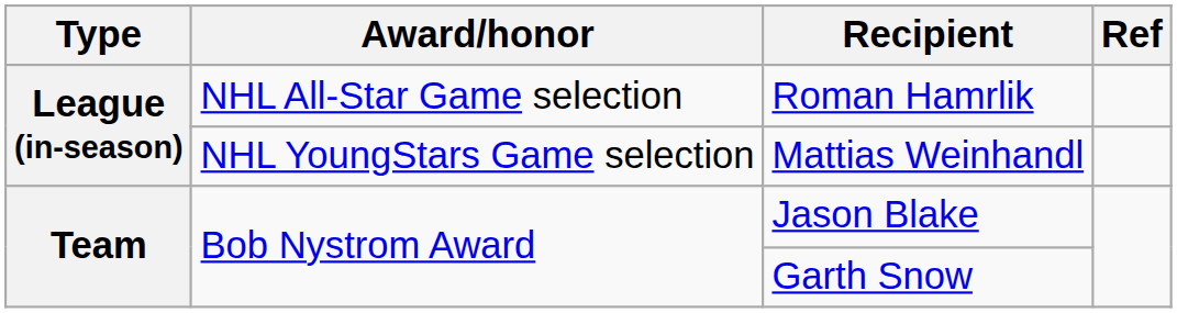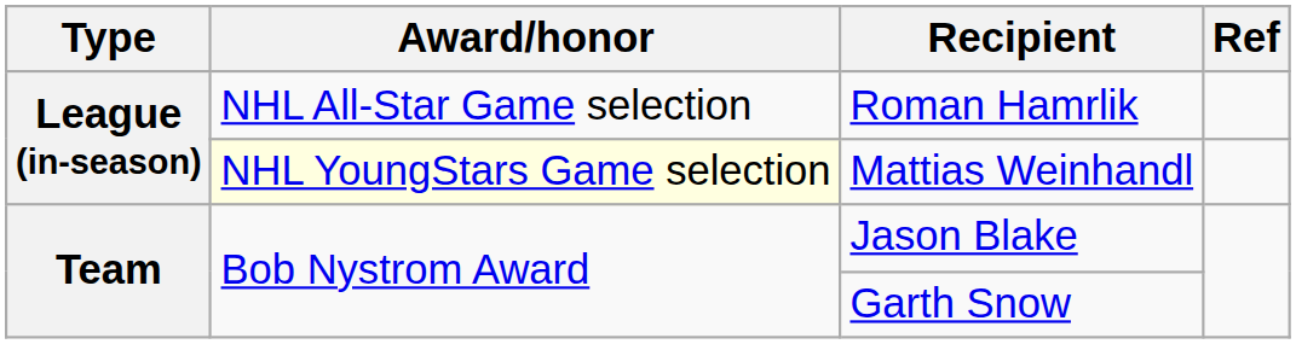Mattias Weinhandl | Award/honor: no background -> lightyellow background
